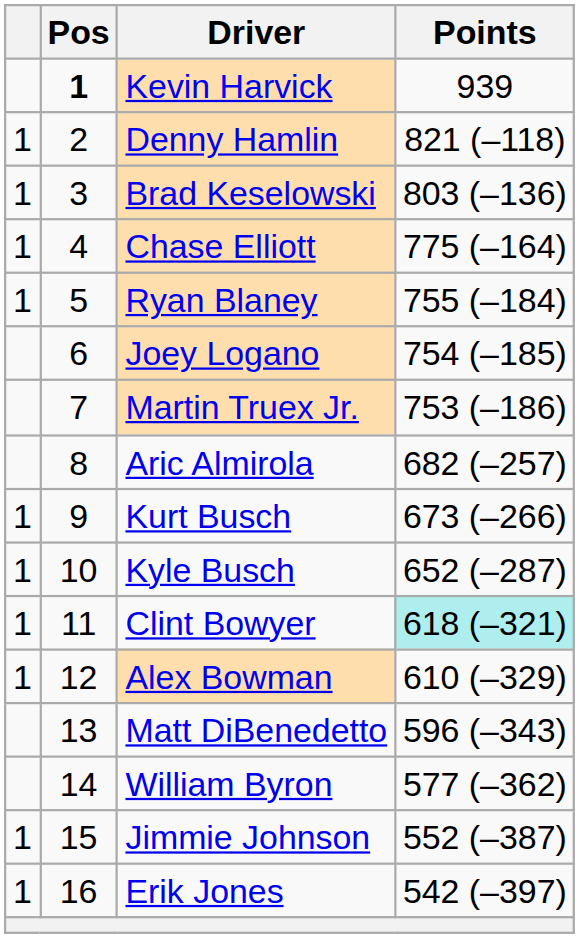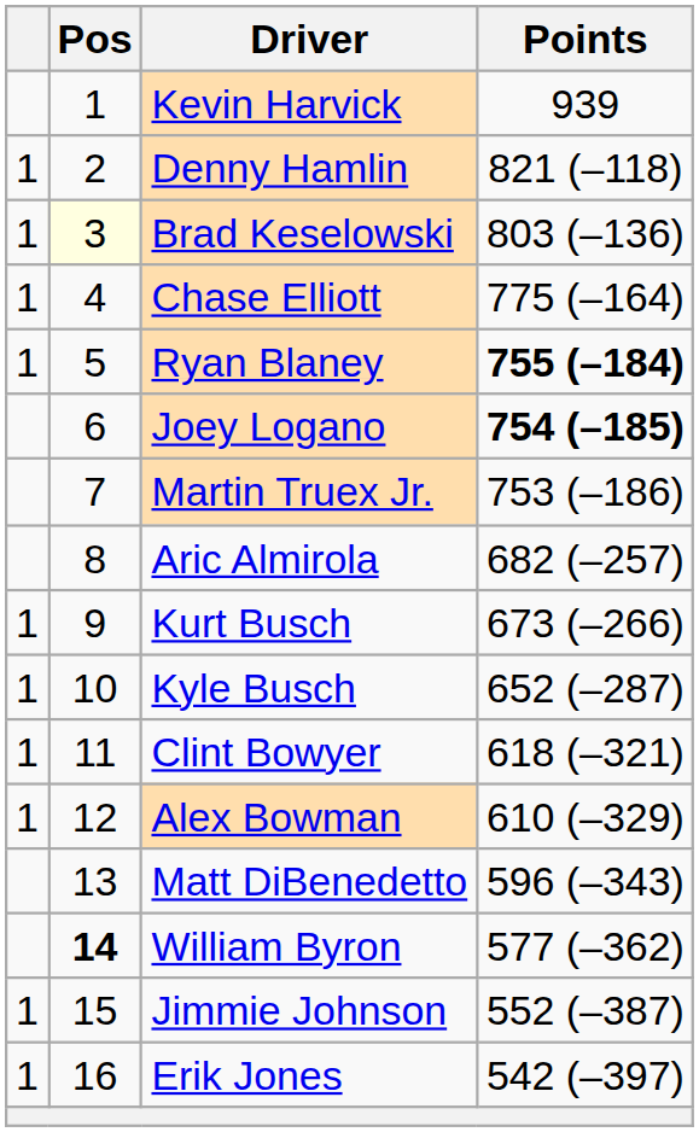Kevin Harvick | Pos: bold -> normal
Brad Keselowski | Pos: no background -> lightyellow background
Ryan Blaney | Points: normal -> bold
Joey Logano | Points: normal -> bold
Clint Bowyer | Points: paleturquoise background -> no background
William Byron | Pos: normal -> bold
